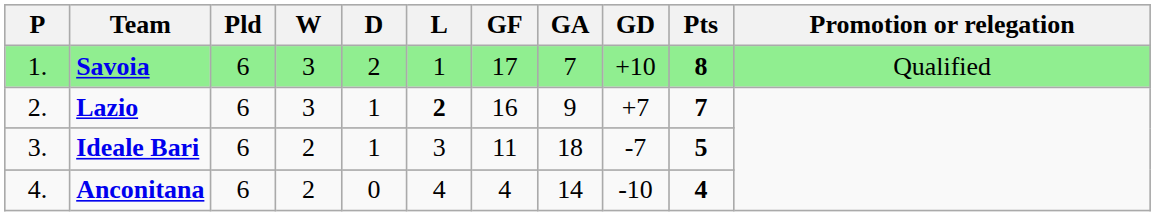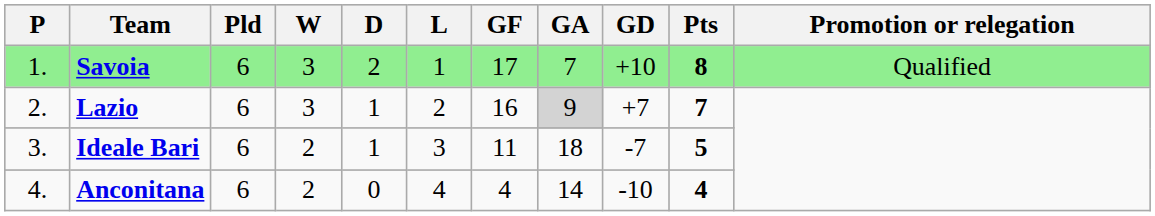Lazio | L: bold -> normal
Lazio | GA: no background -> lightgrey background
